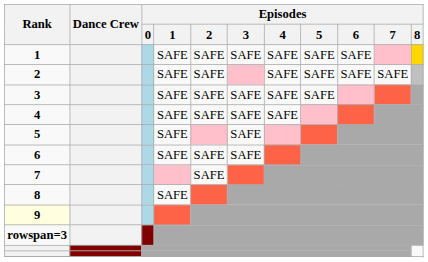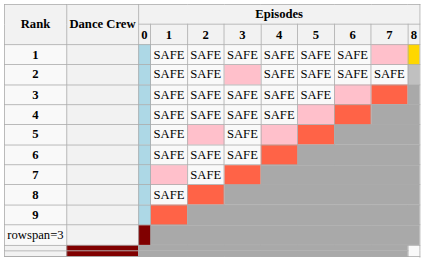9 | Rank: lightyellow background -> no background
rowspan=3 | Rank: bold -> normal
